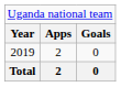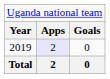2019 | column 2: no background -> lavender background
